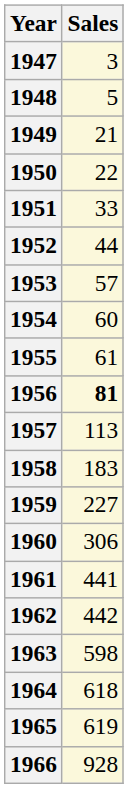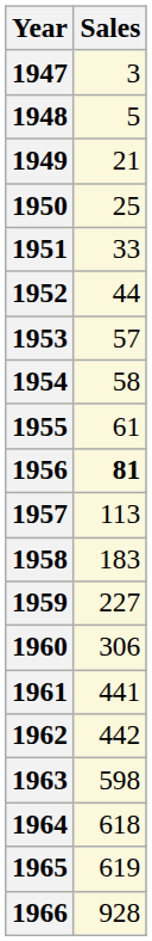1950 | Sales: 22 -> 25
1954 | Sales: 60 -> 58
